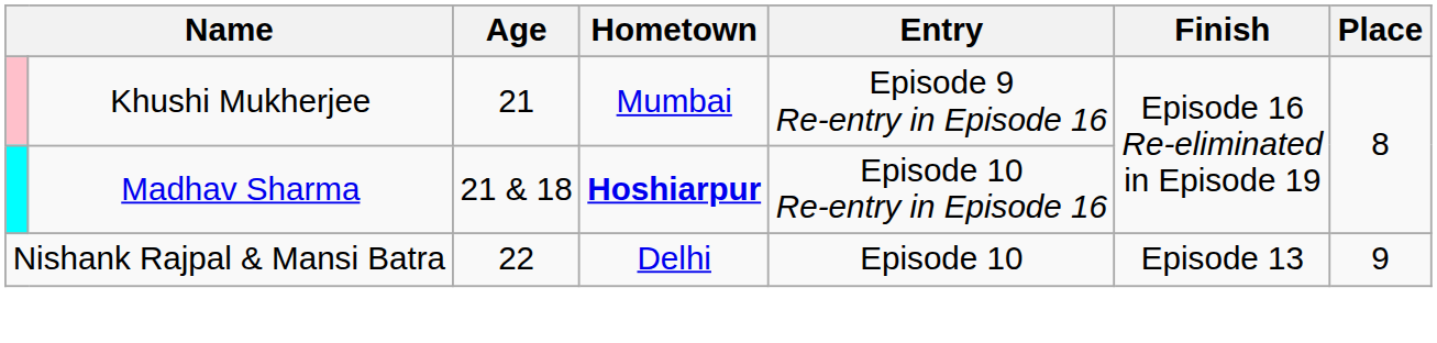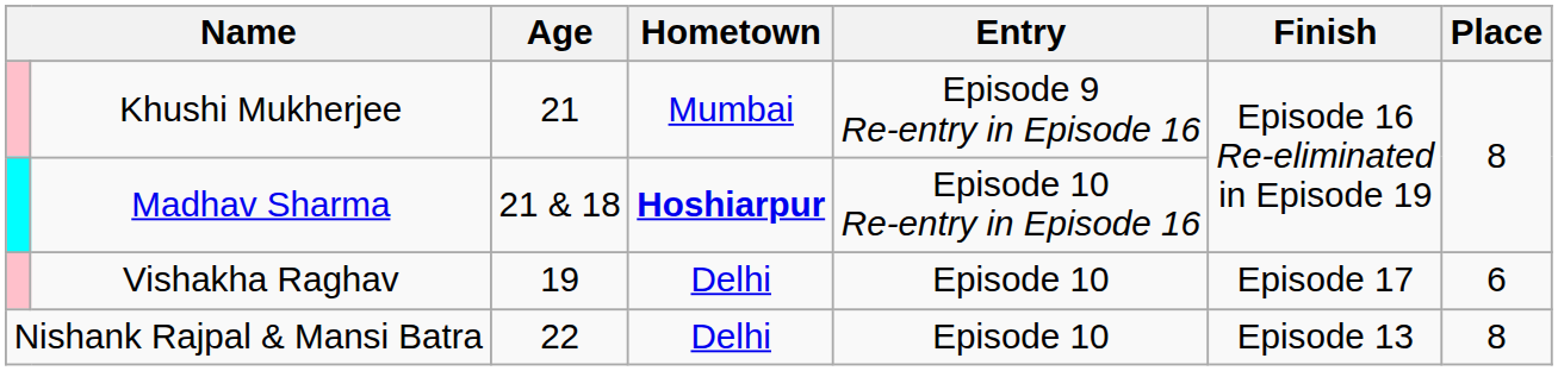+ row: Vishakha Raghav | 19 | Delhi | Episode 10 | Episode 17 | 6
Nishank Rajpal & Mansi Batra | Place: 9 -> 8
